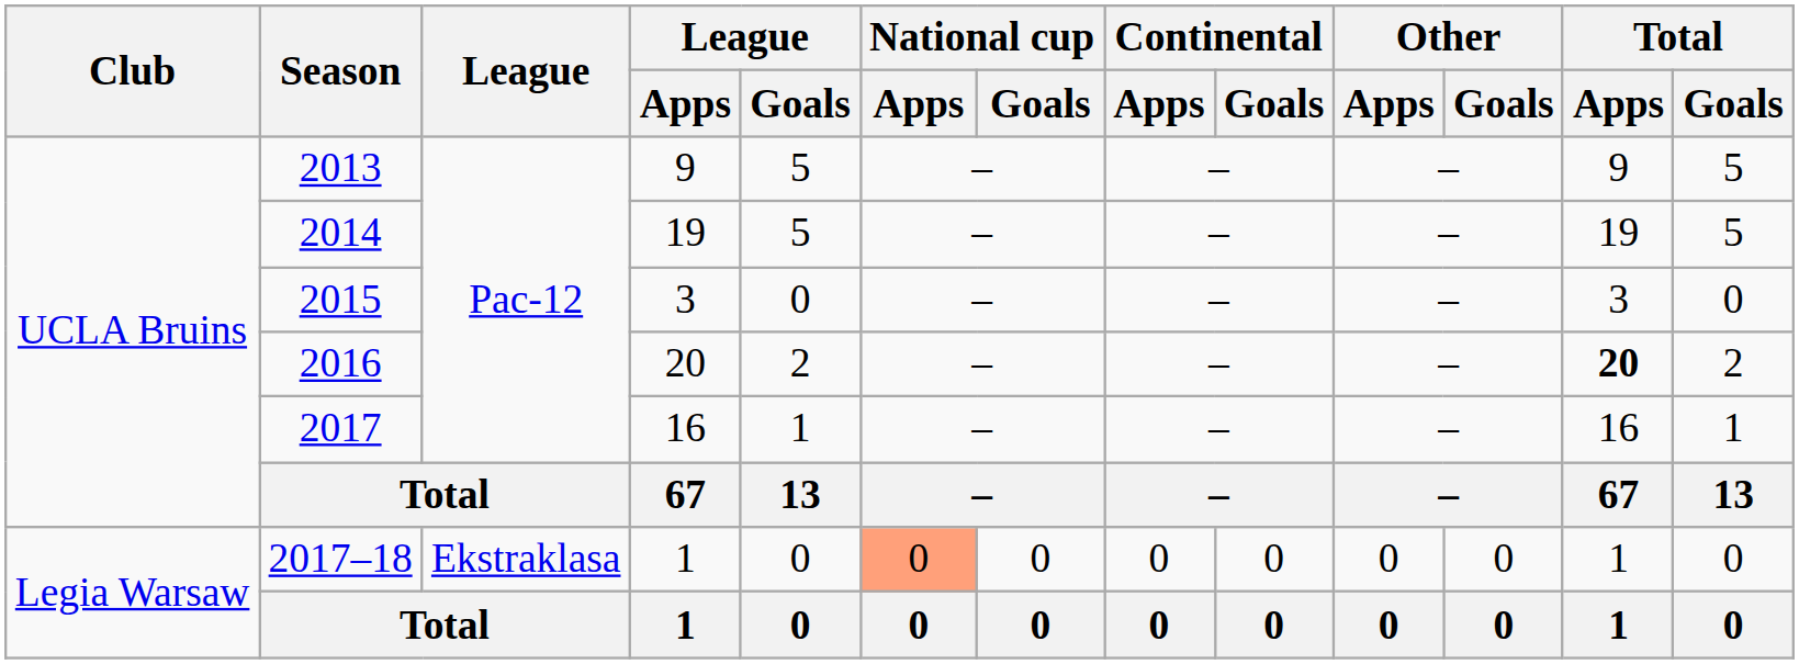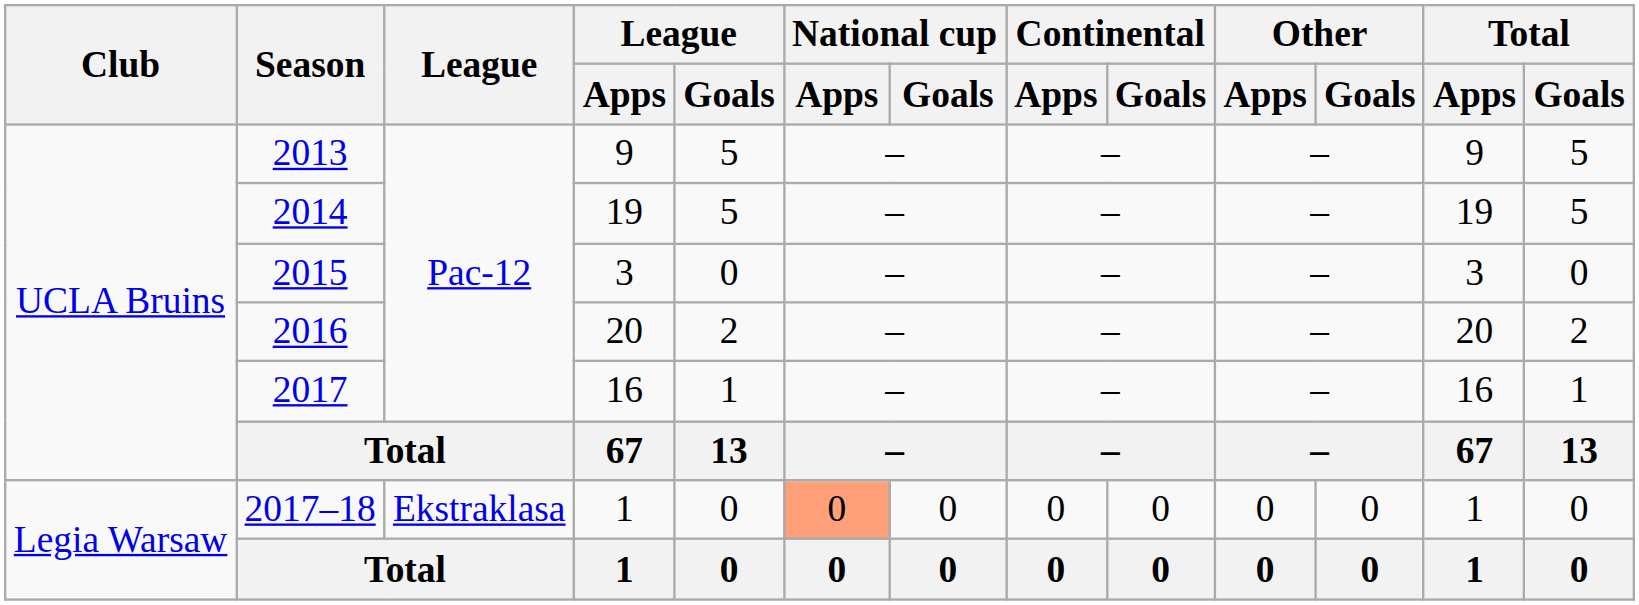2016 | Total / Apps: bold -> normal
